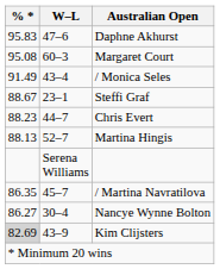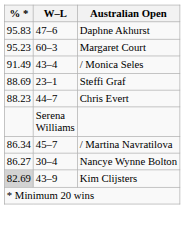Margaret Court | % *: 95.08 -> 95.23
Steffi Graf | % *: 88.67 -> 88.69
- row: 88.13 | 52–7 | Martina Hingis
/ Martina Navratilova | % *: 86.35 -> 86.34
